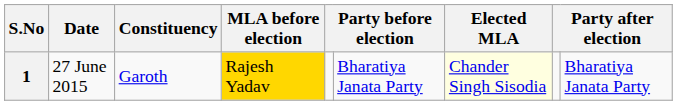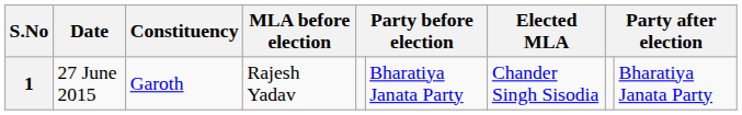1 | MLA before election: gold background -> no background
1 | Elected MLA: lightyellow background -> no background
